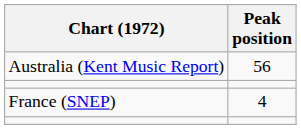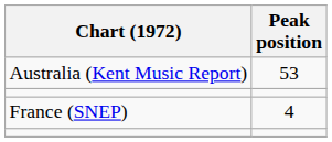row 2 | Peak position: 56 -> 53
